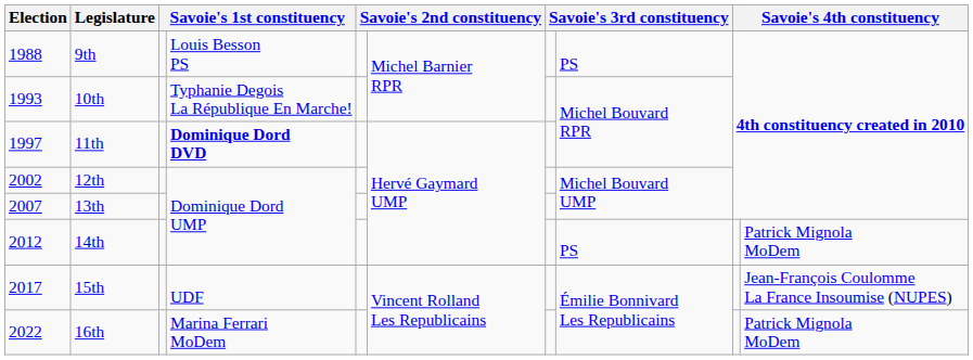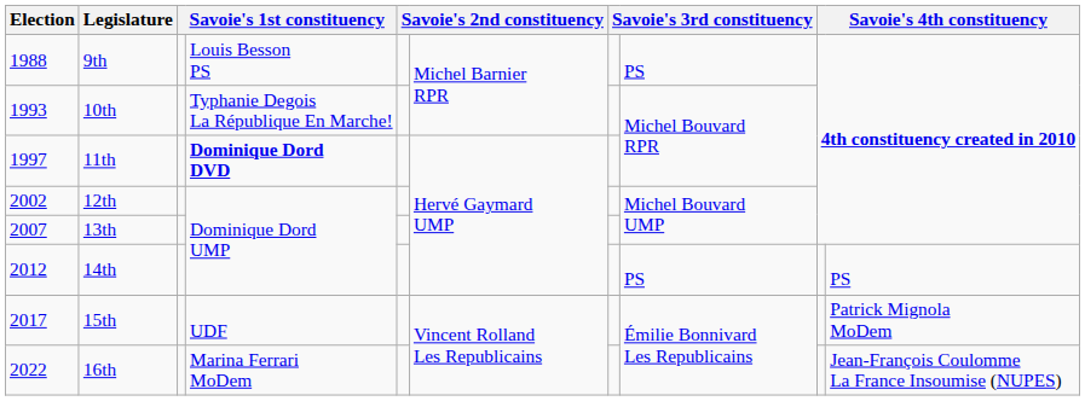14th | column 10: Patrick Mignola MoDem -> PS
15th | column 10: Jean-François Coulomme La France Insoumise (NUPES) -> Patrick Mignola MoDem
16th | column 10: Patrick Mignola MoDem -> Jean-François Coulomme La France Insoumise (NUPES)
